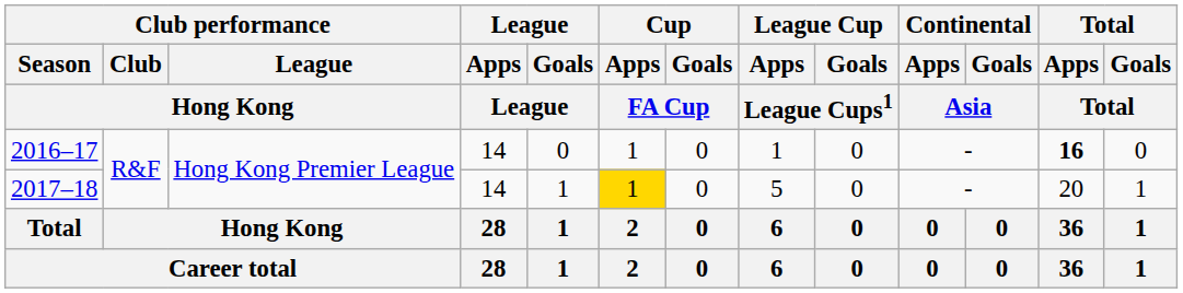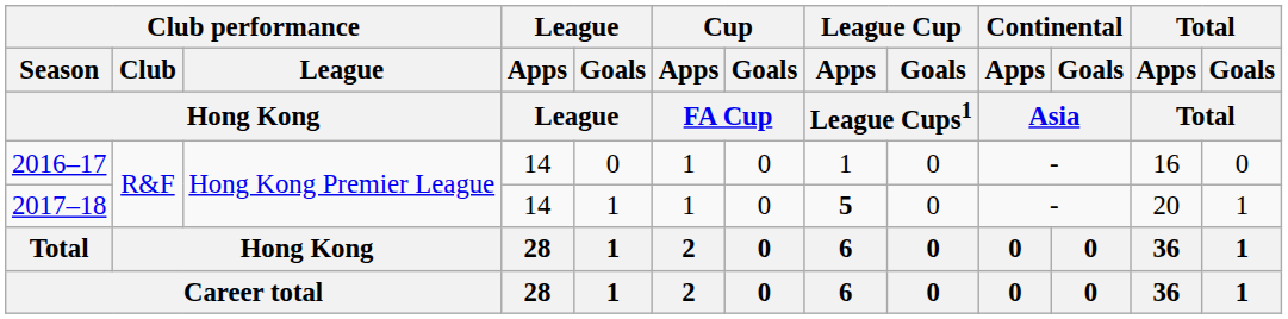2016–17 | Total / Apps / Total: bold -> normal
2017–18 | Cup / Apps / FA Cup: gold background -> no background
2017–18 | League Cup / Apps / League Cups1: normal -> bold
